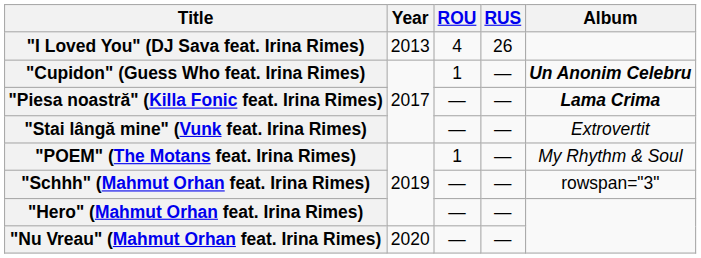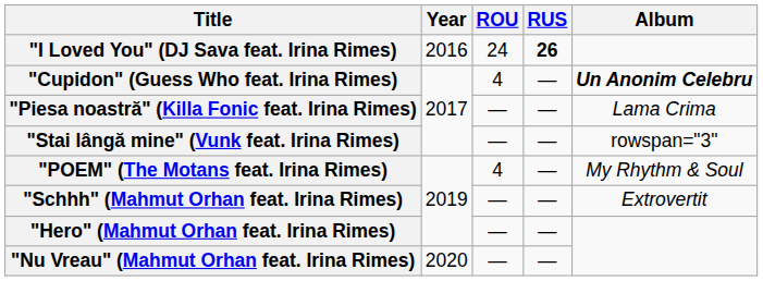"I Loved You" (DJ Sava feat. Irina Rimes) | Year: 2013 -> 2016
"I Loved You" (DJ Sava feat. Irina Rimes) | ROU: 4 -> 24
"I Loved You" (DJ Sava feat. Irina Rimes) | RUS: normal -> bold
"Cupidon" (Guess Who feat. Irina Rimes) | ROU: 1 -> 4
"Piesa noastră" (Killa Fonic feat. Irina Rimes) | Album: bold -> normal
"Stai lângă mine" (Vunk feat. Irina Rimes) | Album: Extrovertit -> rowspan="3"
"POEM" (The Motans feat. Irina Rimes) | ROU: 1 -> 4
"Schhh" (Mahmut Orhan feat. Irina Rimes) | Album: rowspan="3" -> Extrovertit
